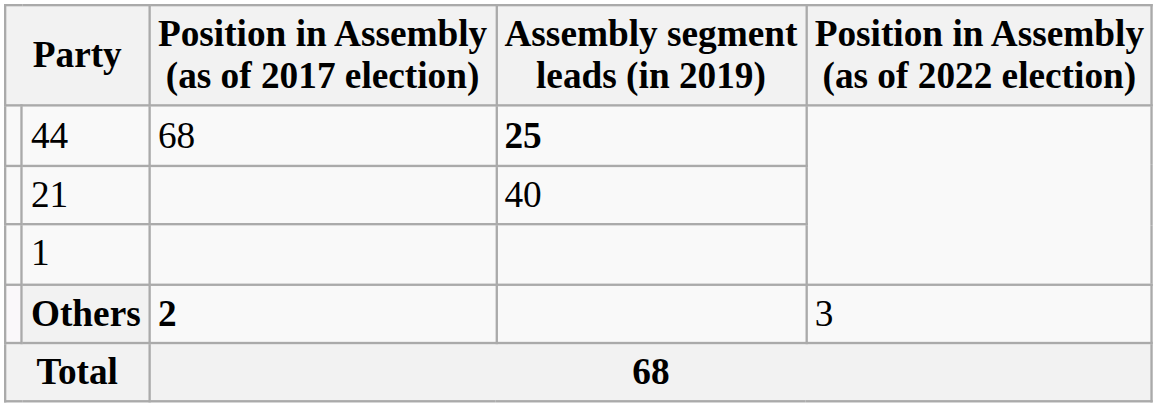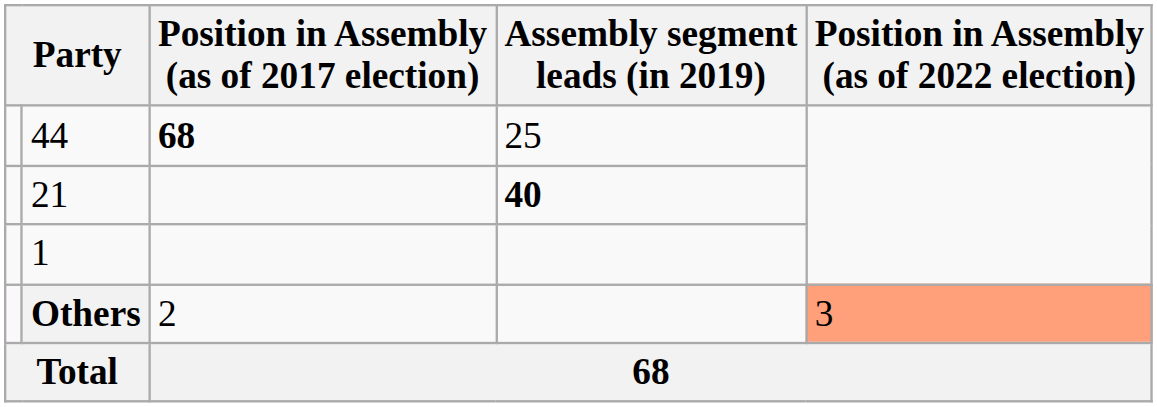44 | Position in Assembly (as of 2017 election): normal -> bold
44 | Assembly segment leads (in 2019): bold -> normal
21 | Assembly segment leads (in 2019): normal -> bold
Others | Position in Assembly (as of 2017 election): bold -> normal
Others | Position in Assembly (as of 2022 election): no background -> lightsalmon background
